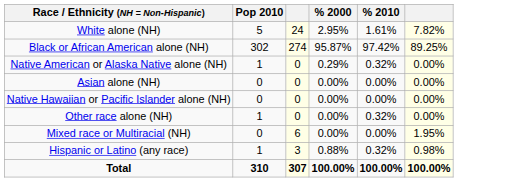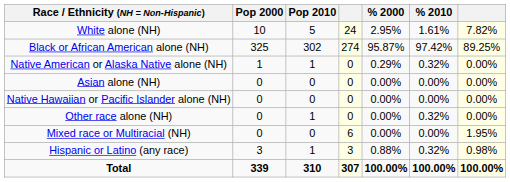+ column: Pop 2000 | 10 | 325 | 1 | 0 | 0 | 0 | 0 | 3 | 339
